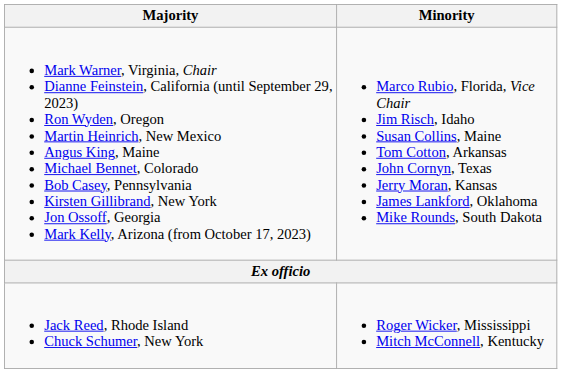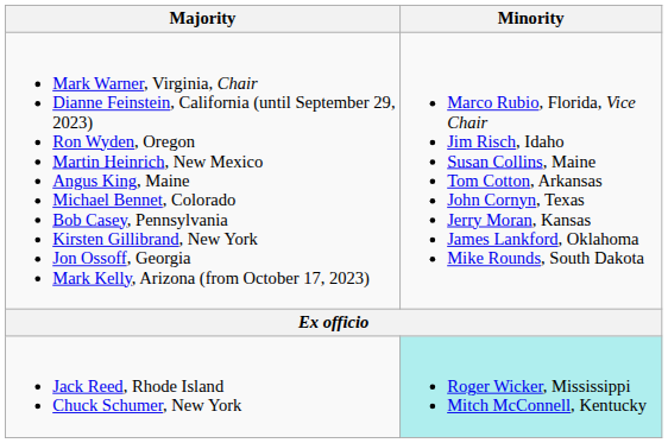Jack Reed, Rhode Island Chuck Schumer, New York | Minority: no background -> paleturquoise background
